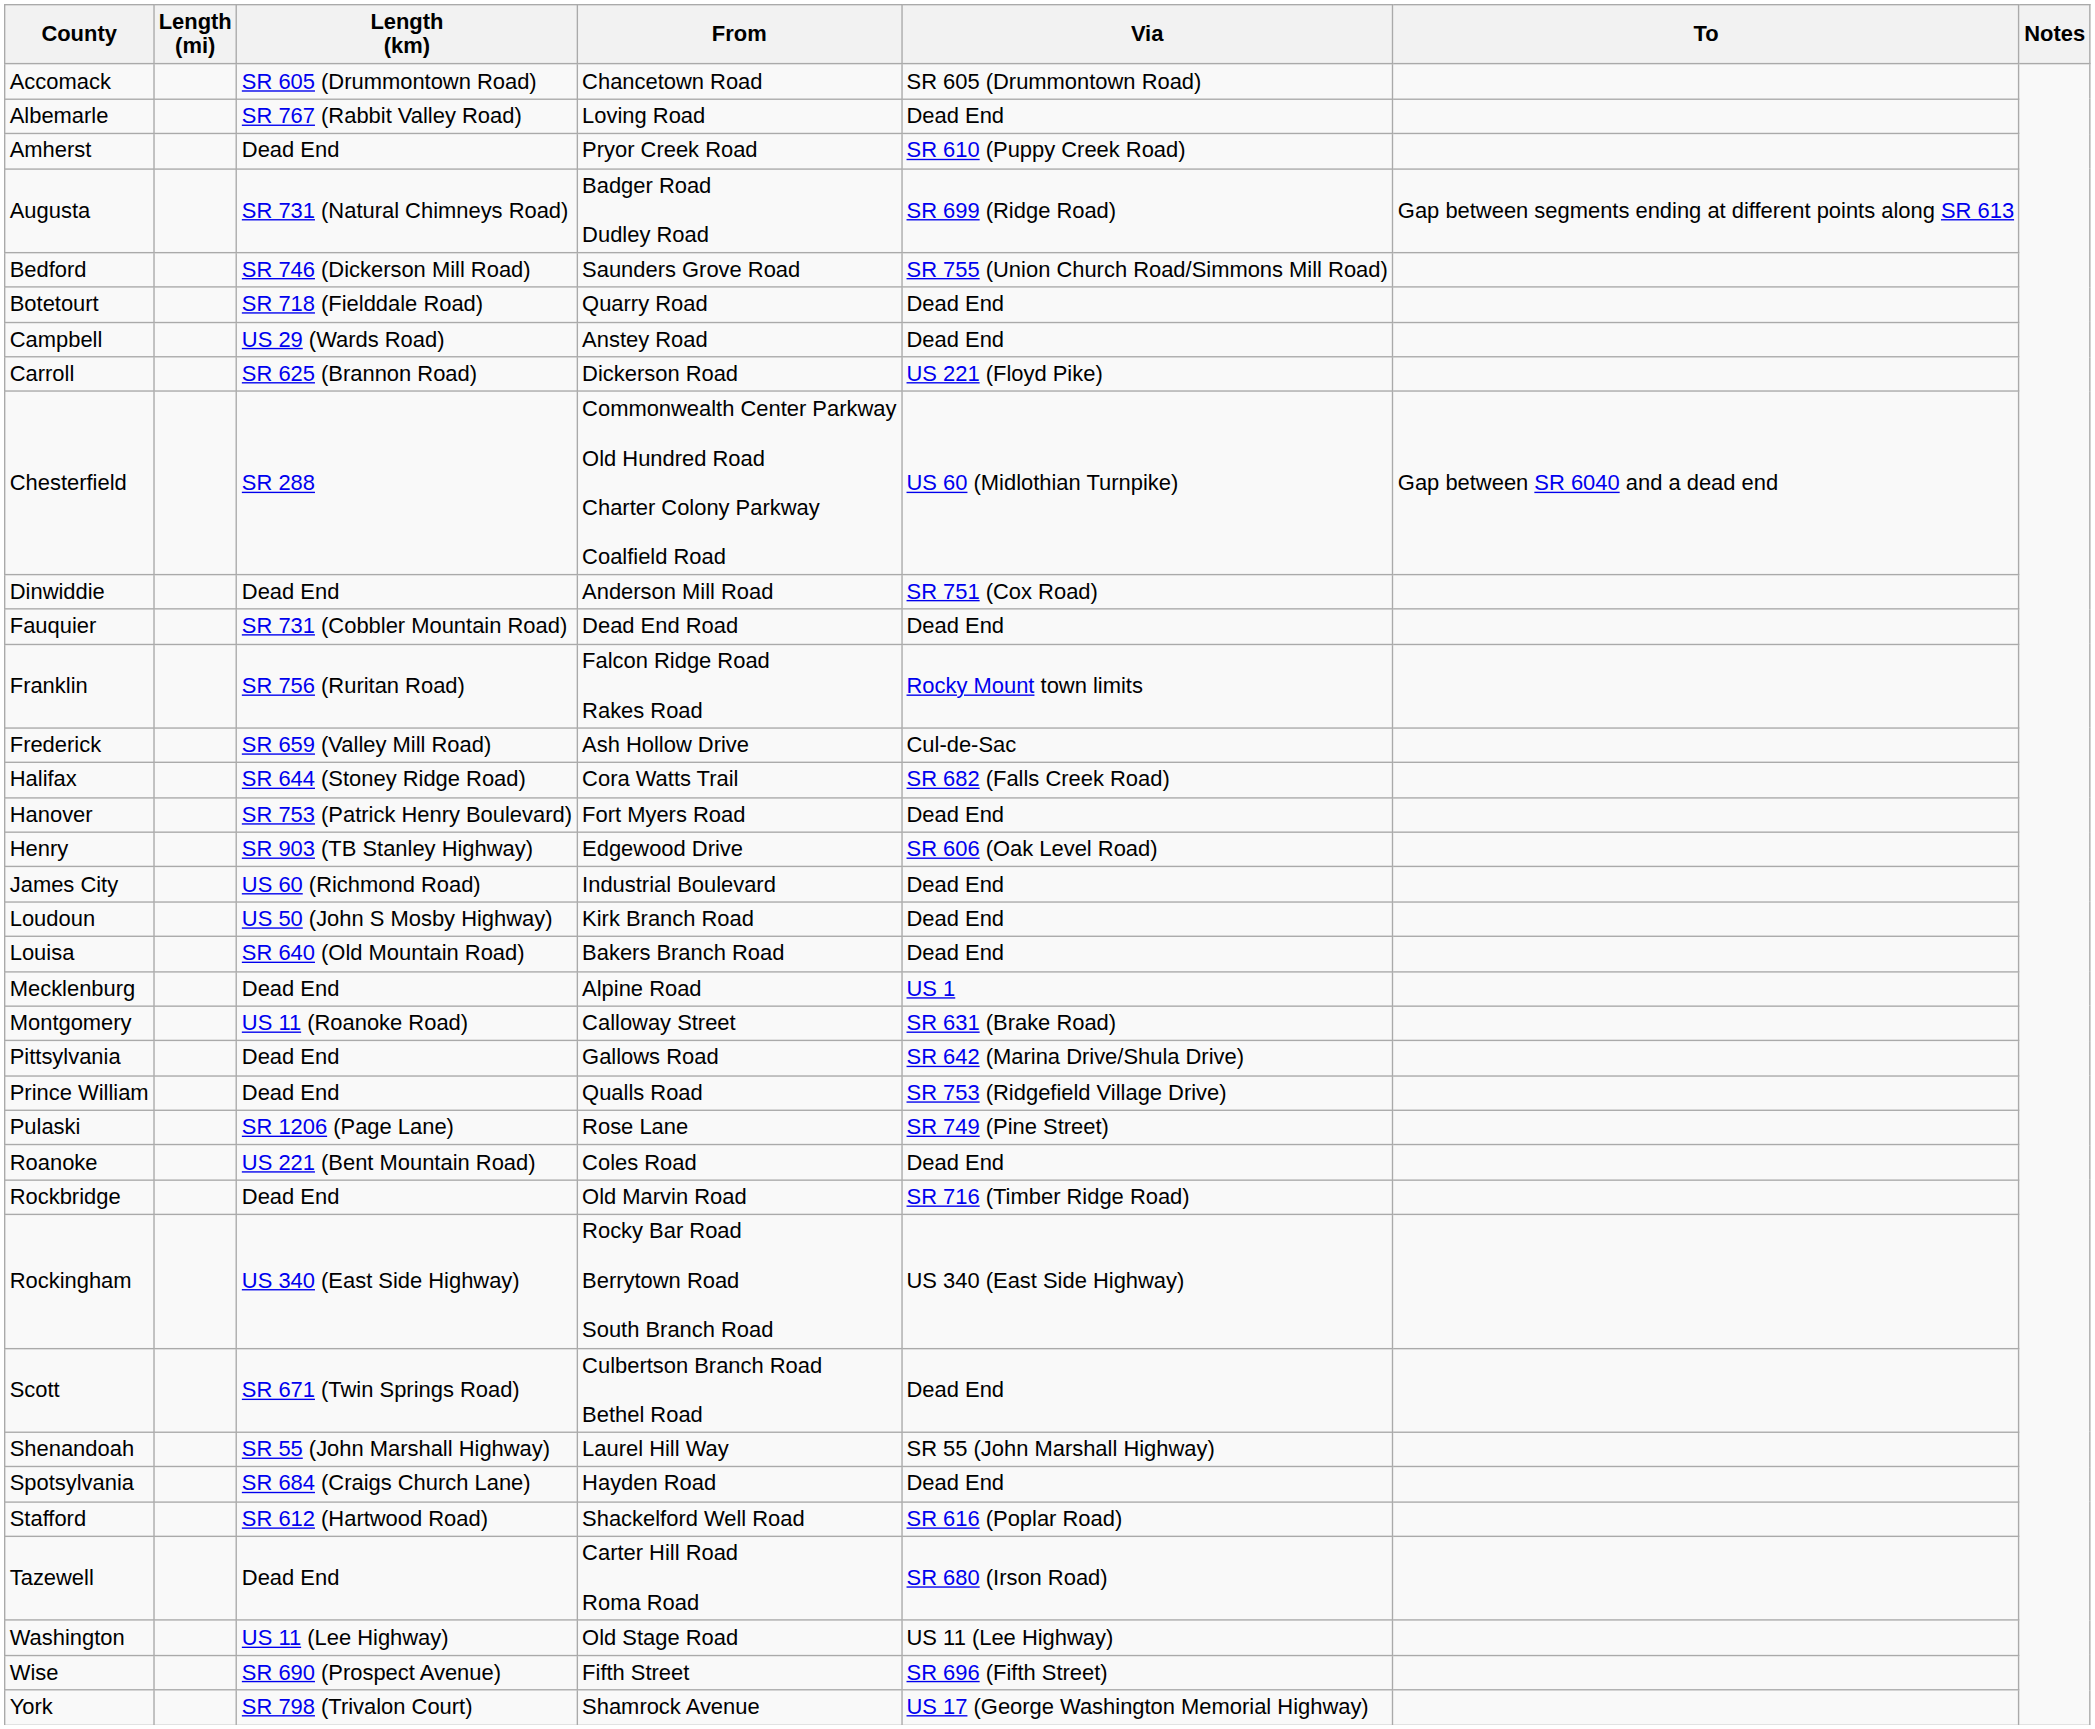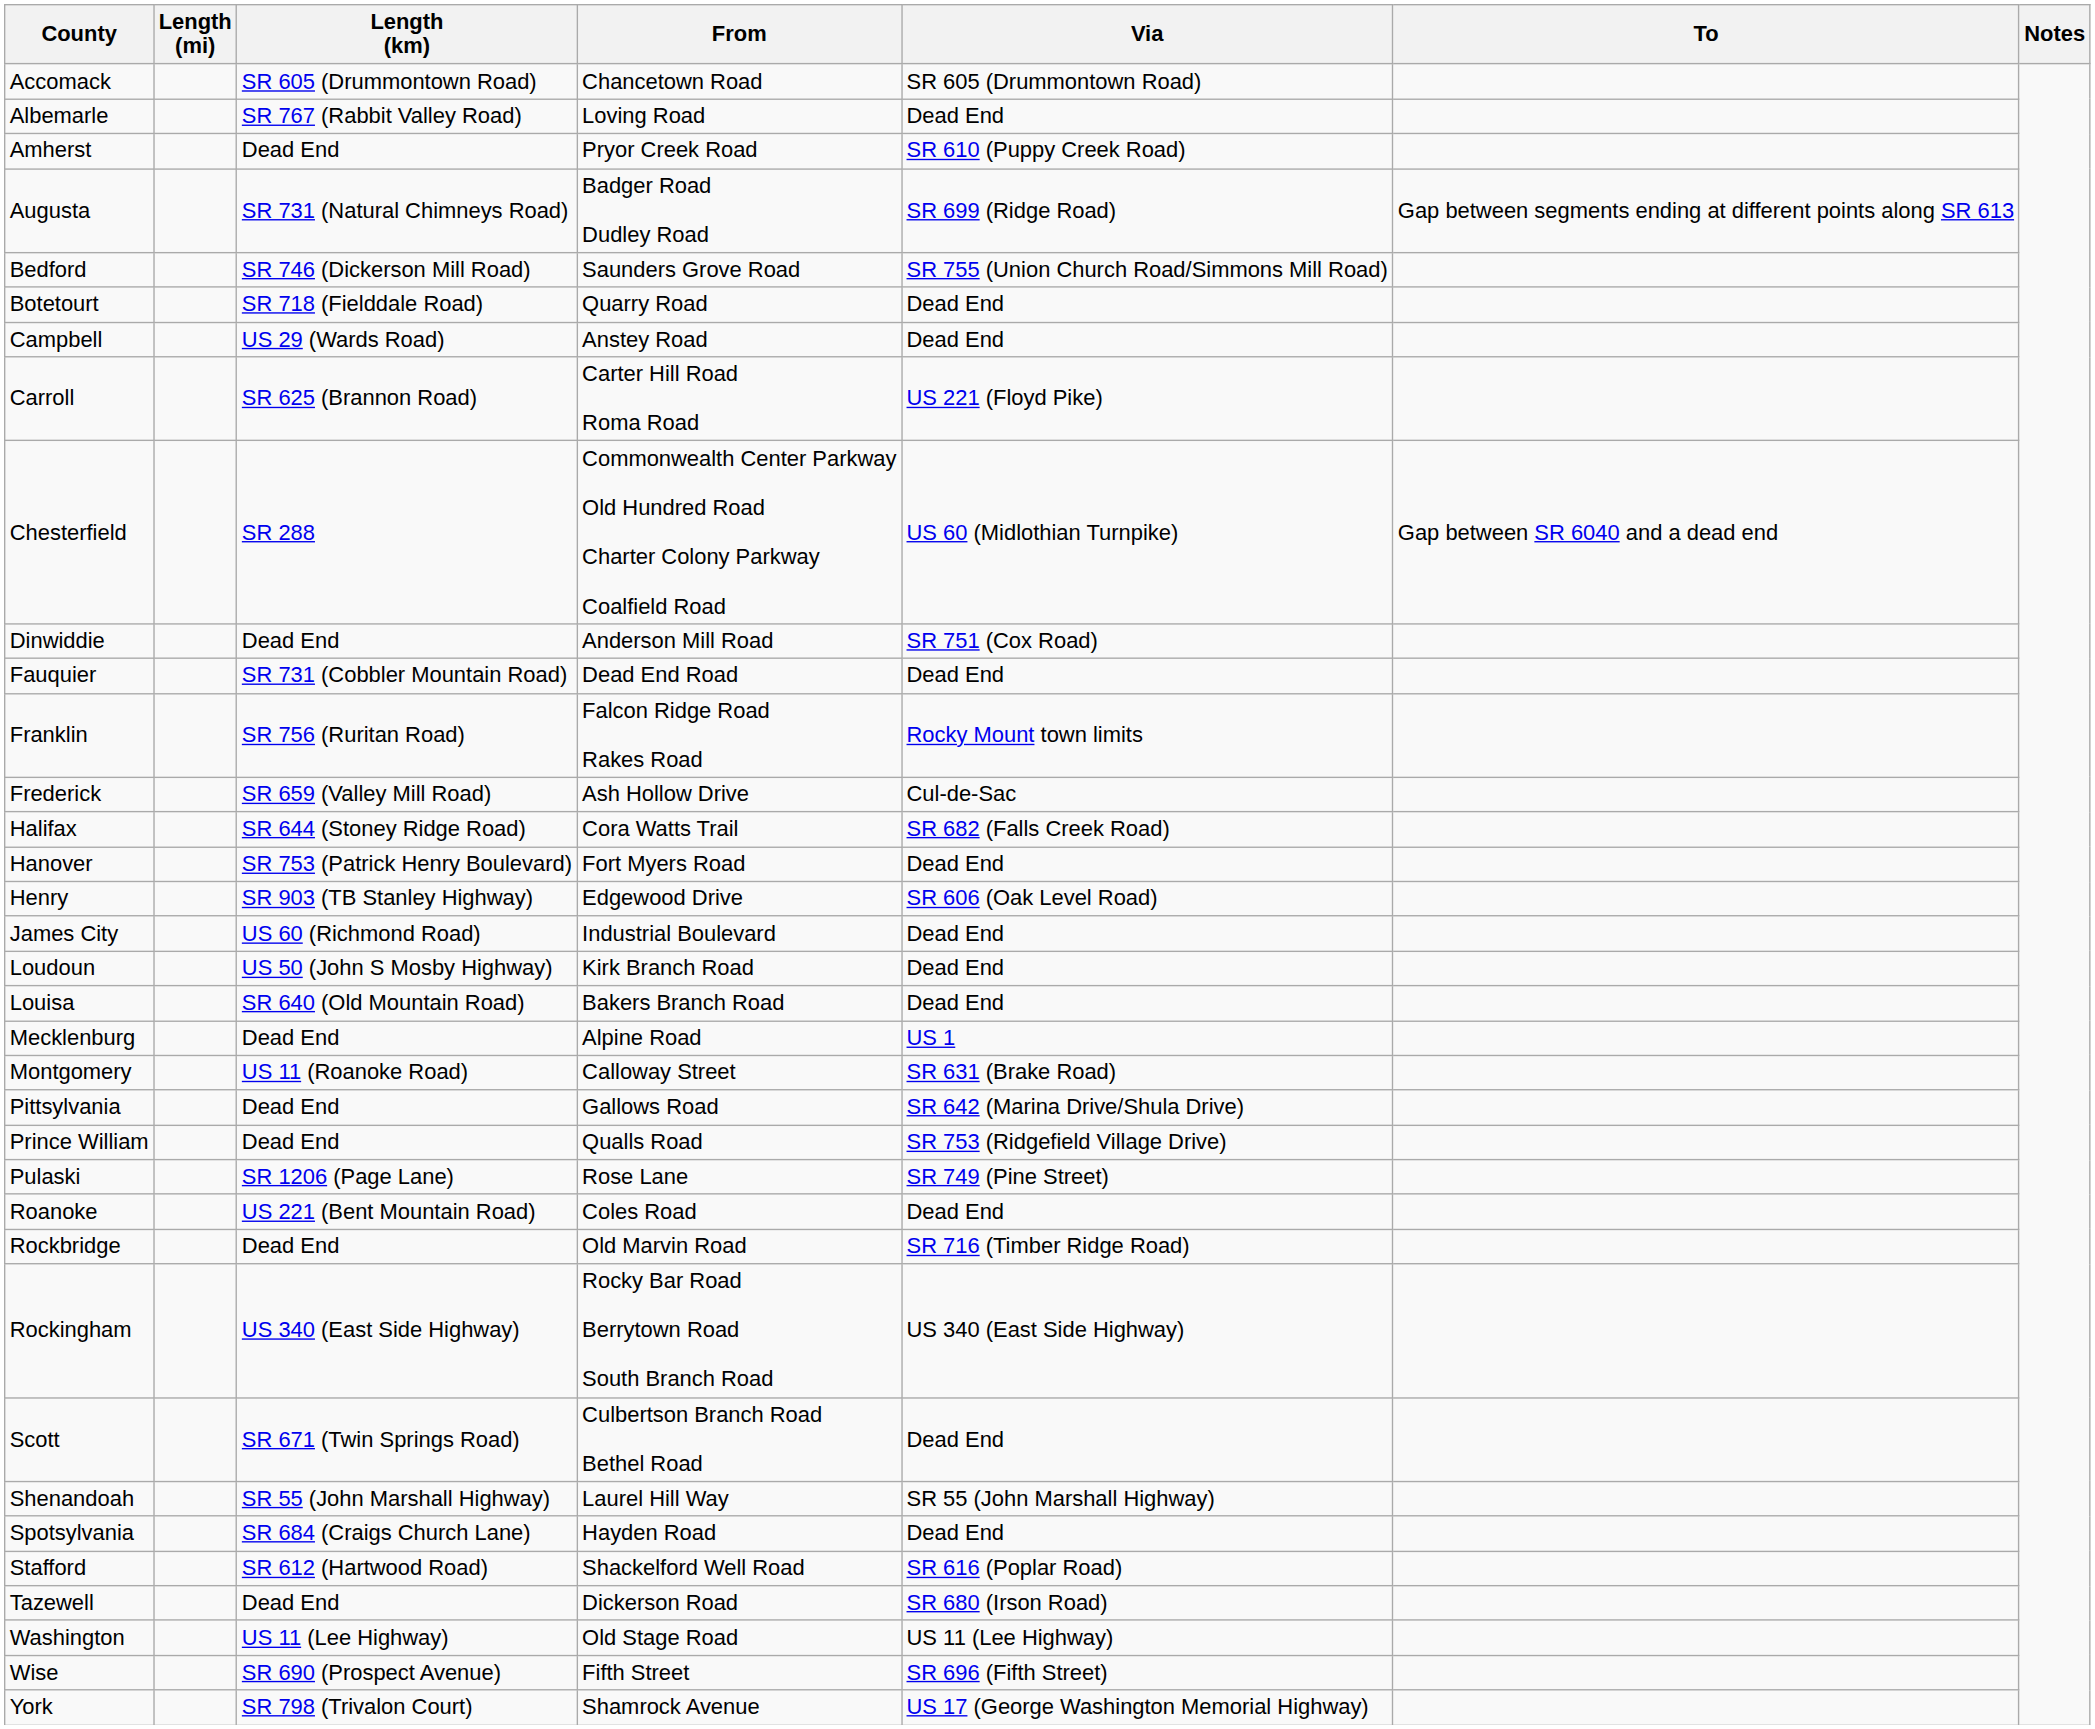Carroll | From: Dickerson Road -> Carter Hill Road Roma Road
Tazewell | From: Carter Hill Road Roma Road -> Dickerson Road
